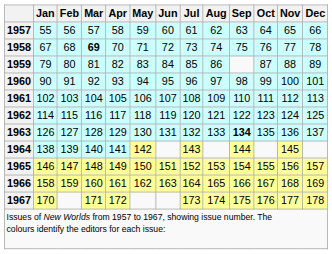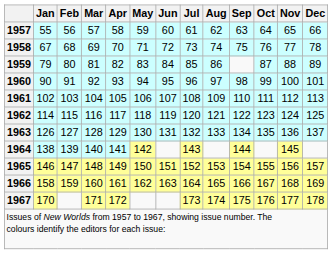1958 | Mar: bold -> normal
1963 | Sep: bold -> normal
